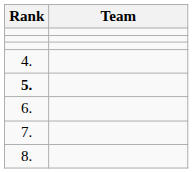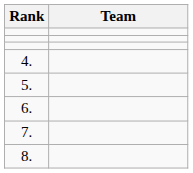row 6 | Rank: bold -> normal
